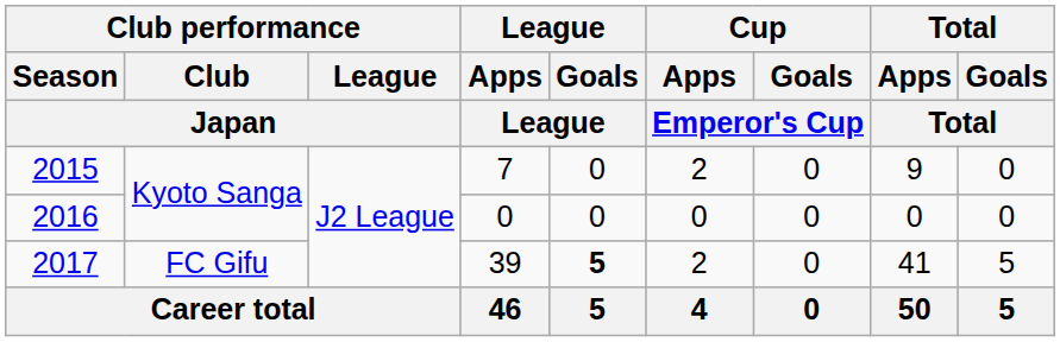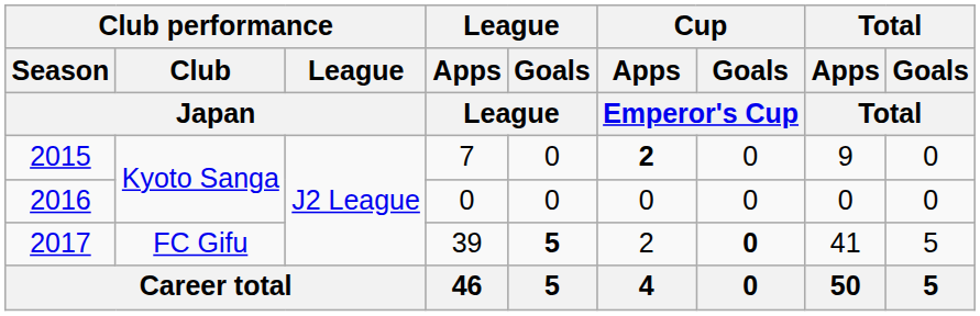2015 | Cup / Apps / Emperor's Cup: normal -> bold
2017 | Cup / Goals / Emperor's Cup: normal -> bold
